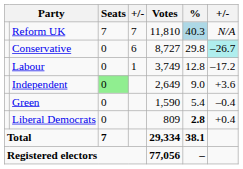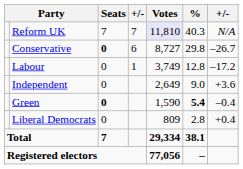Reform UK | Votes: no background -> lavender background
Reform UK | %: lightblue background -> no background
Conservative | Seats: normal -> bold
Conservative | column 7: paleturquoise background -> no background
Independent | Seats: lightgreen background -> no background
Green | Seats: normal -> bold
Green | %: normal -> bold
Liberal Democrats | %: bold -> normal
